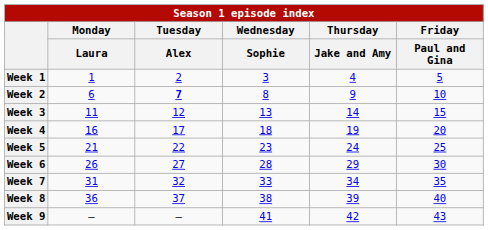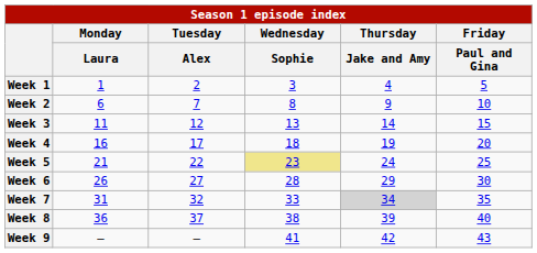Week 2 | Tuesday / Alex: bold -> normal
Week 5 | Wednesday / Sophie: no background -> khaki background
Week 7 | Thursday / Jake and Amy: no background -> lightgrey background
